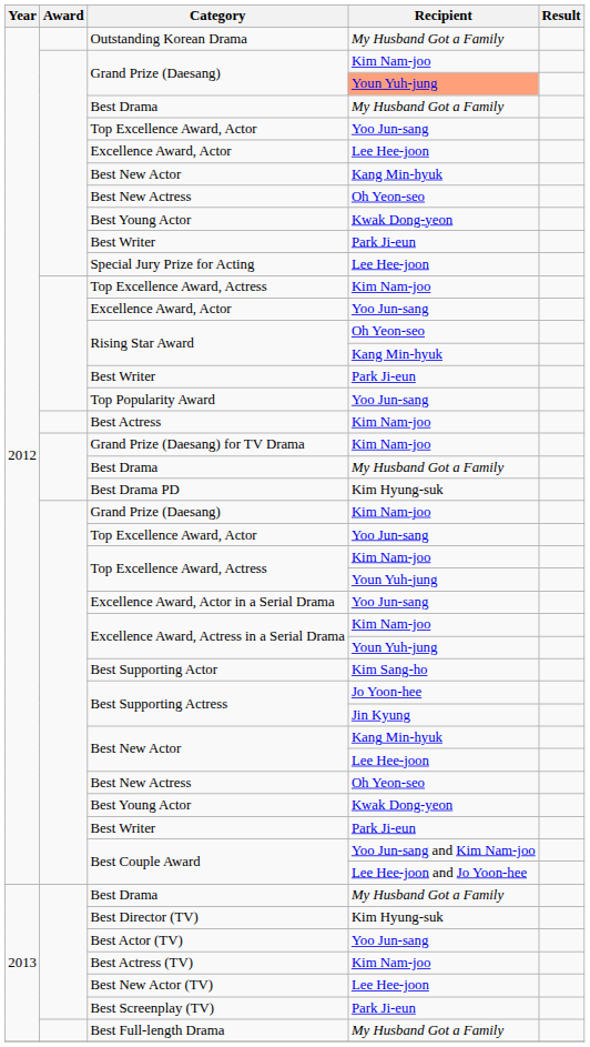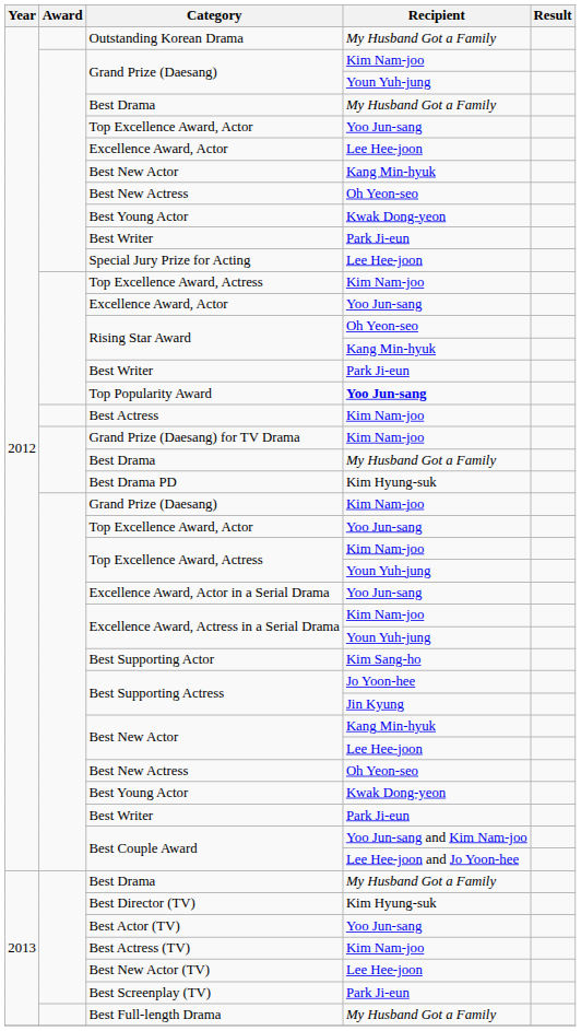Grand Prize (Daesang) / Youn Yuh-jung | Recipient: lightsalmon background -> no background
Top Popularity Award | Recipient: normal -> bold
